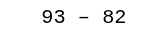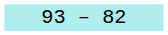row 1 | column 1: no background -> paleturquoise background
